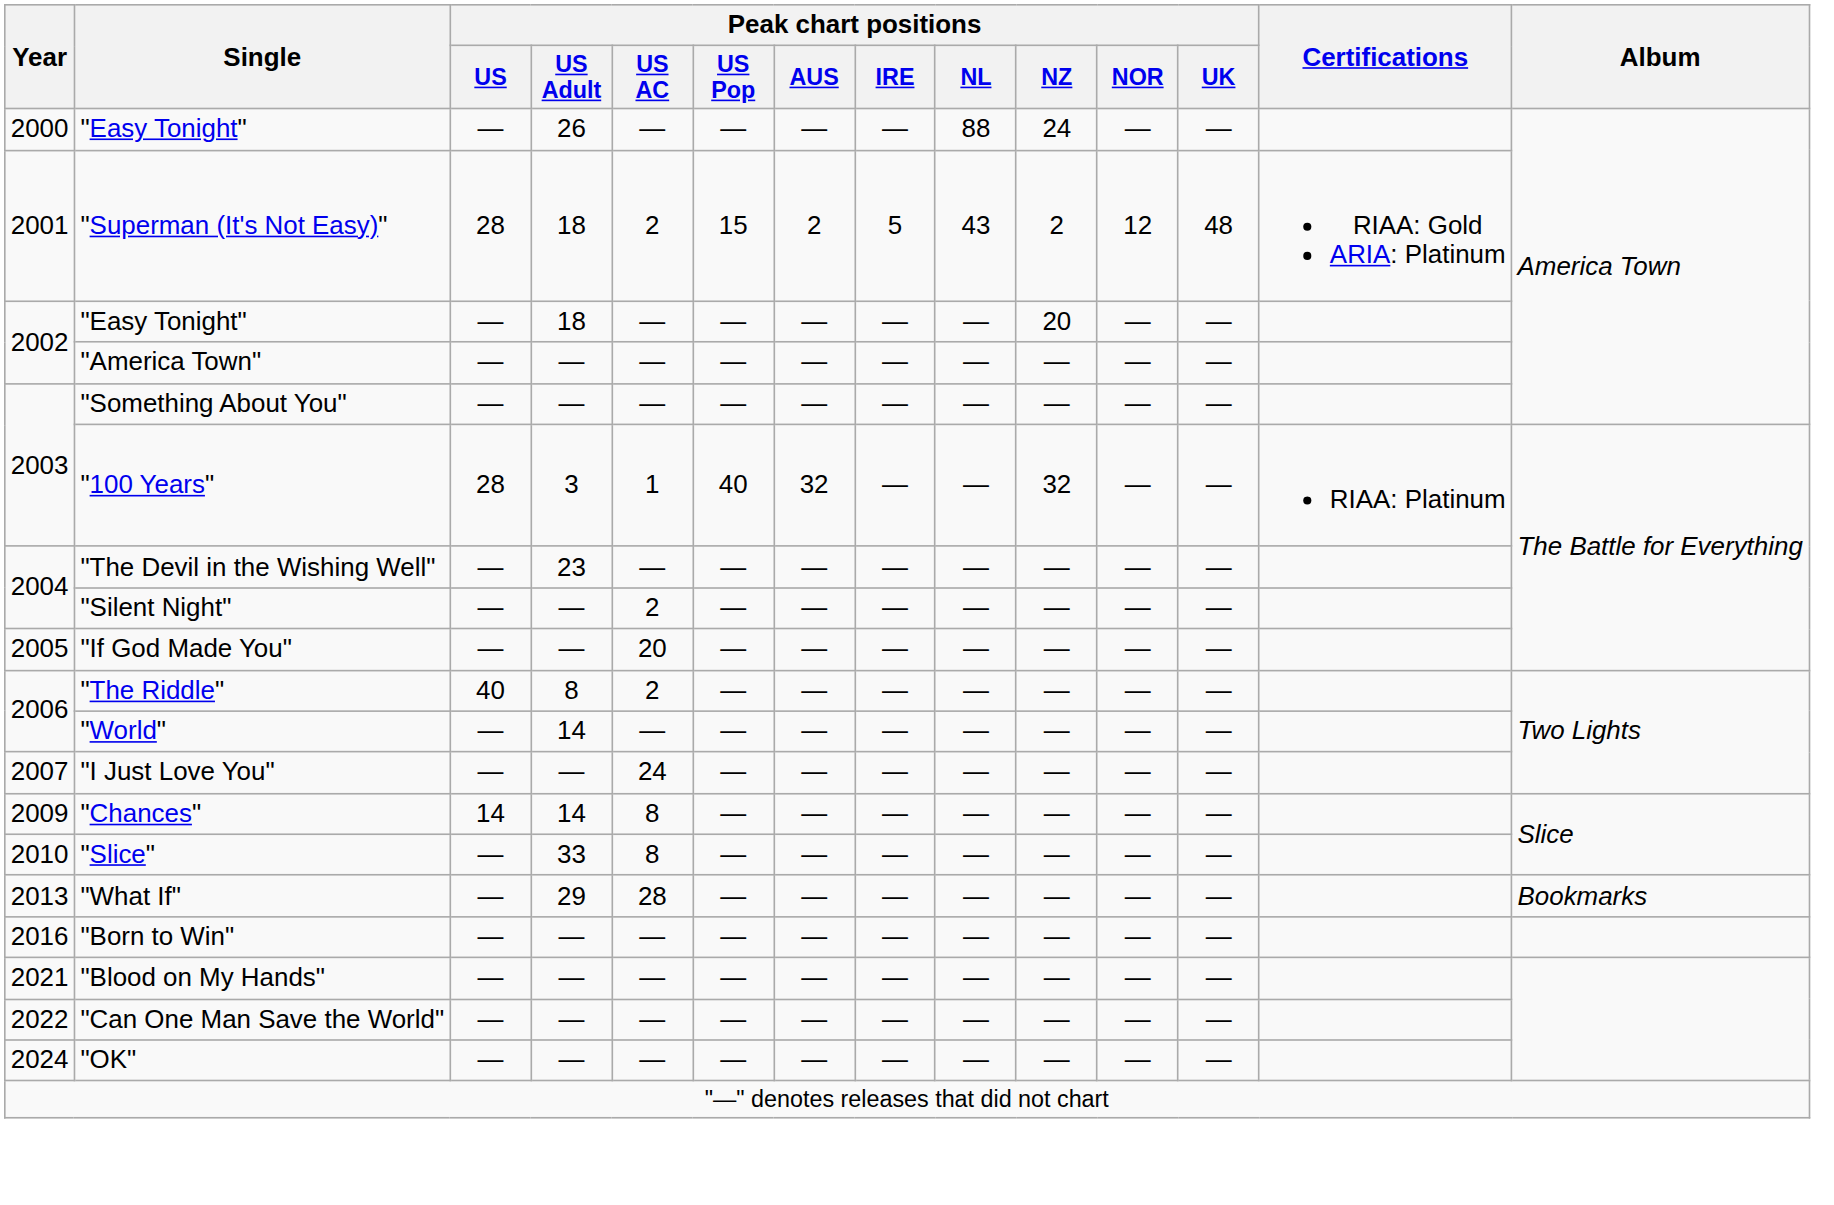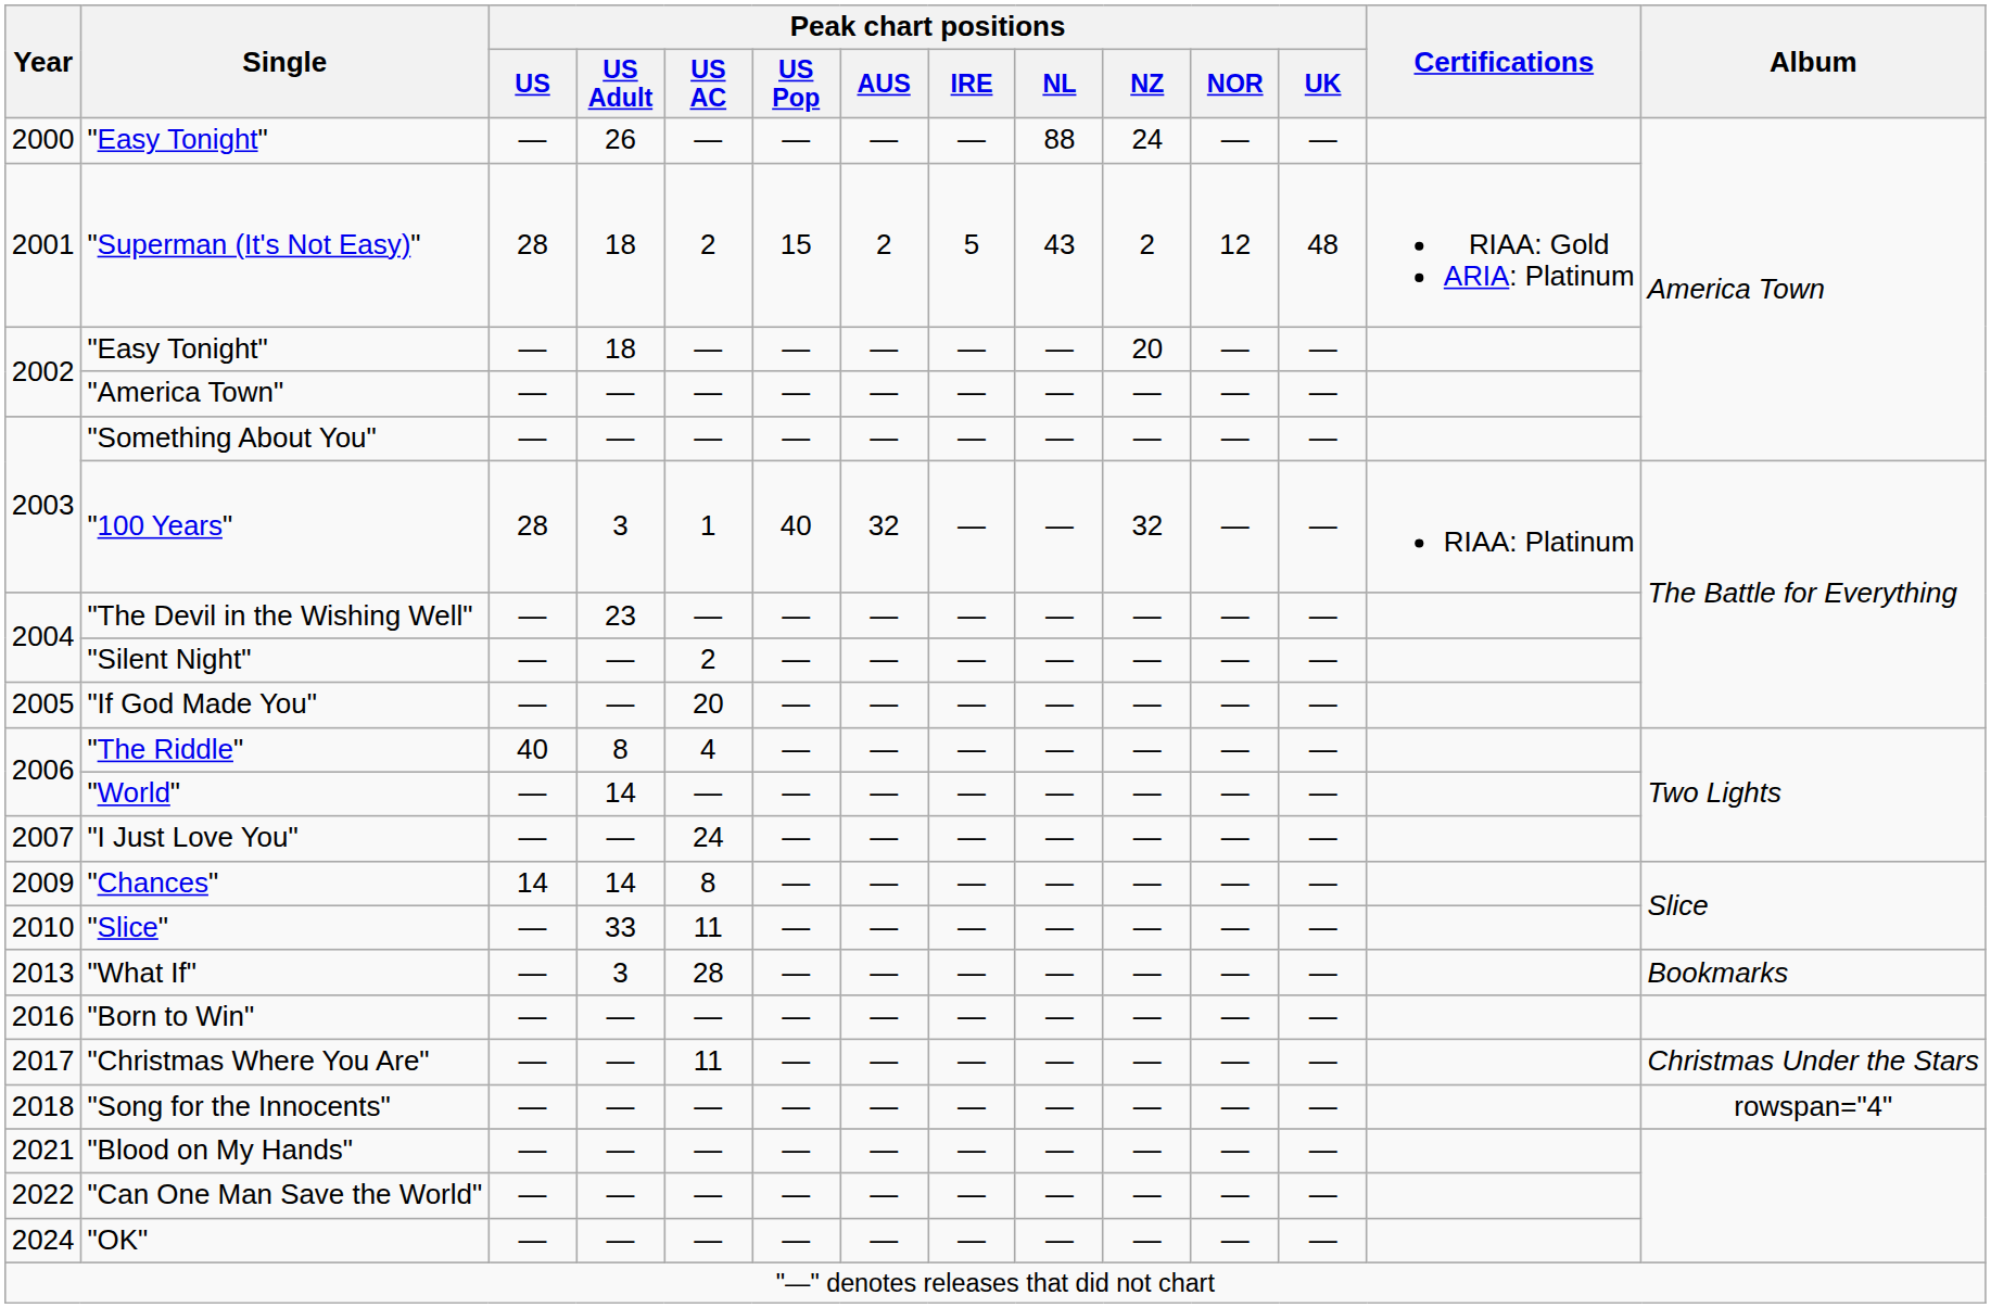"The Riddle" | Peak chart positions / US AC: 2 -> 4
"Slice" | Peak chart positions / US AC: 8 -> 11
"What If" | Peak chart positions / US Adult: 29 -> 3
+ row: 2017 | "Christmas Where You Are" | — | — | 11 | — | — | — | — | — | — | — | Christmas Under the Stars
+ row: 2018 | "Song for the Innocents" | — | — | — | — | — | — | — | — | — | — | rowspan="4"
